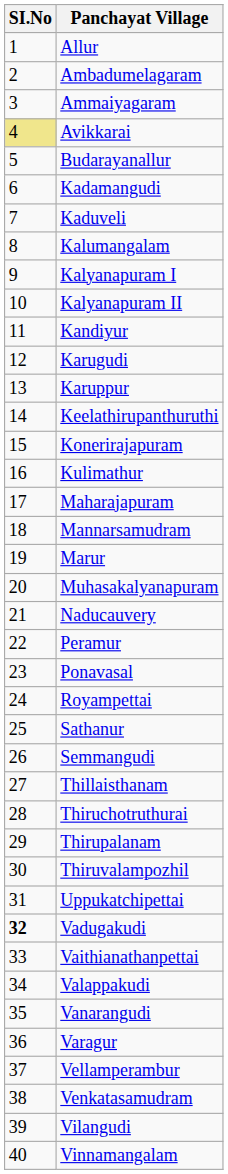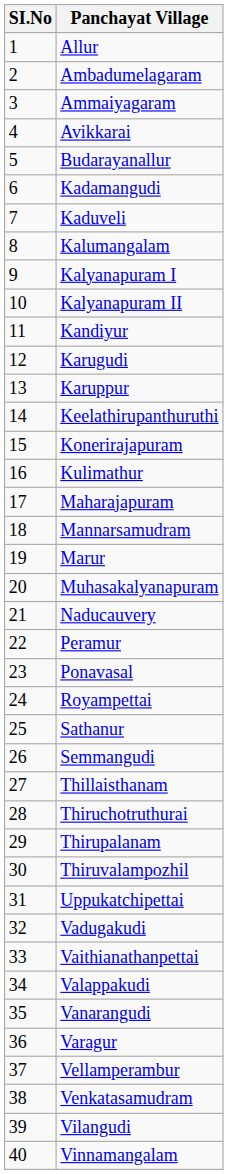Avikkarai | SI.No: khaki background -> no background
Vadugakudi | SI.No: bold -> normal
